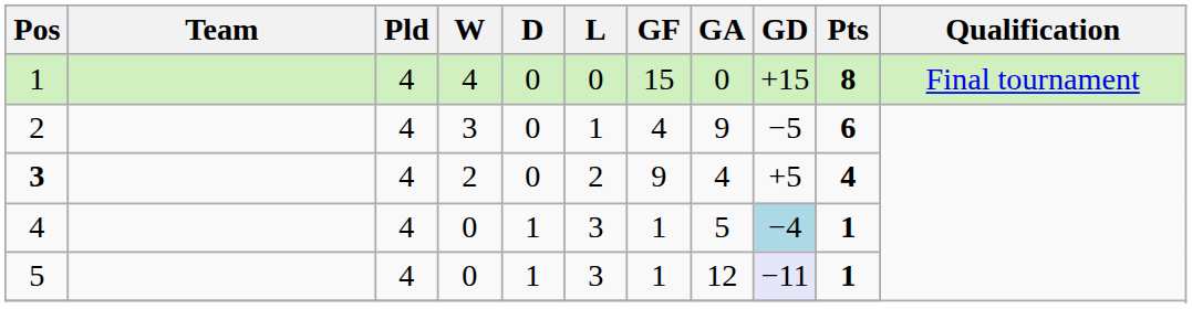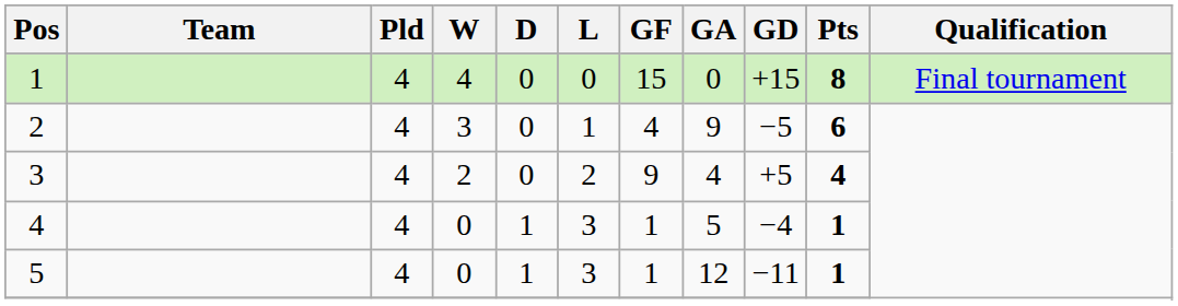row 4 | Pos: bold -> normal
row 5 | GD: lightblue background -> no background
row 6 | GD: lavender background -> no background
